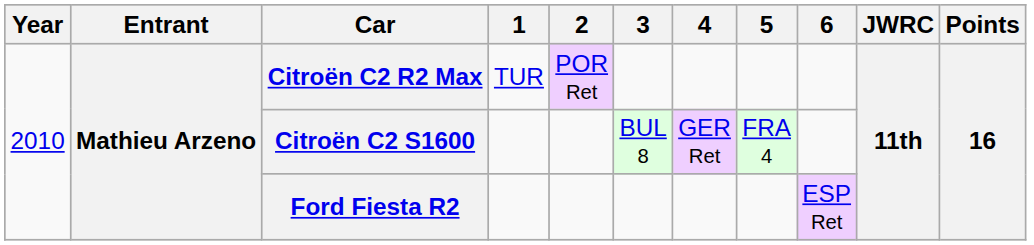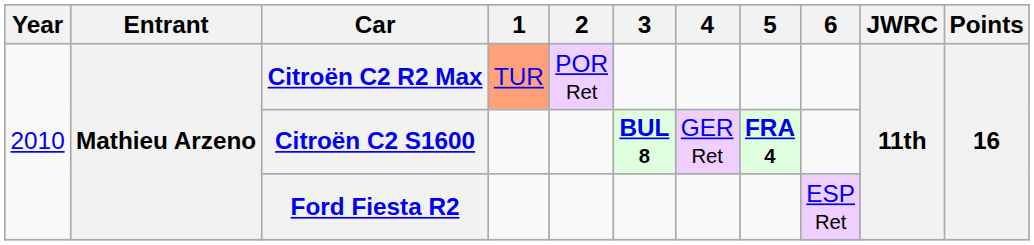Citroën C2 R2 Max | 1: no background -> lightsalmon background
Citroën C2 S1600 | 3: normal -> bold
Citroën C2 S1600 | 5: normal -> bold
